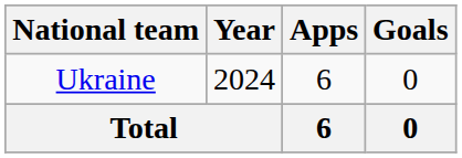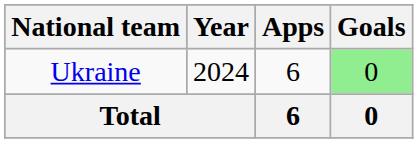Ukraine | Goals: no background -> lightgreen background
